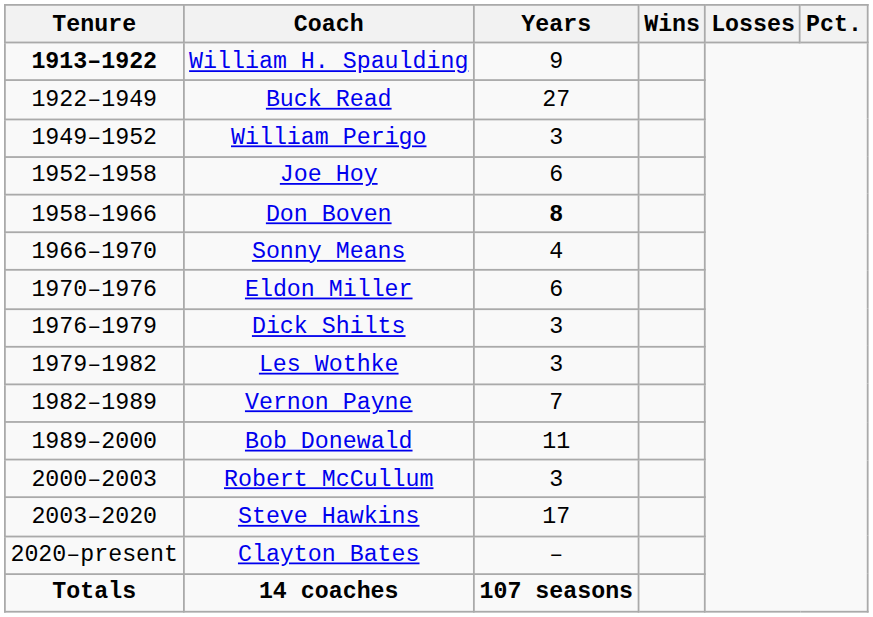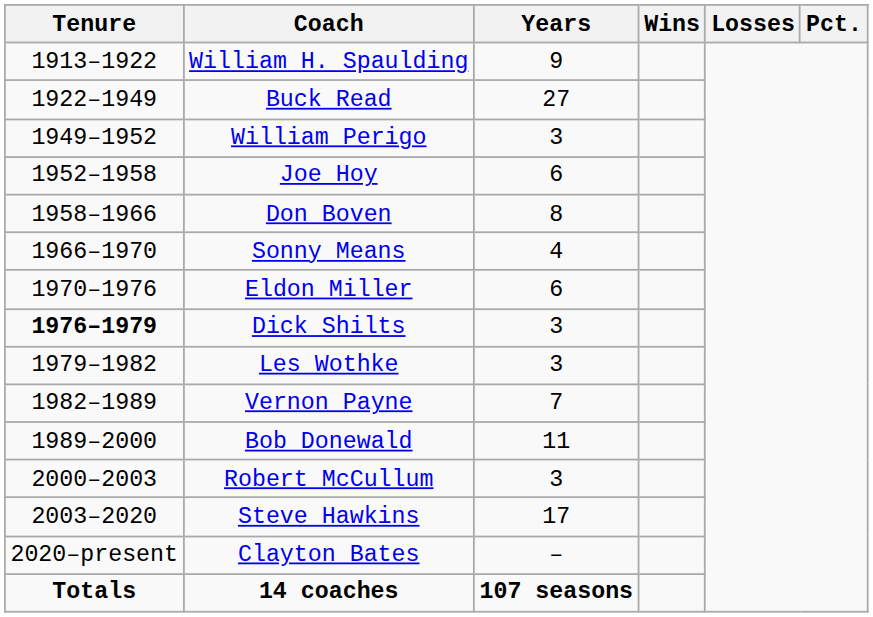William H. Spaulding | Tenure: bold -> normal
Don Boven | Years: bold -> normal
Dick Shilts | Tenure: normal -> bold
